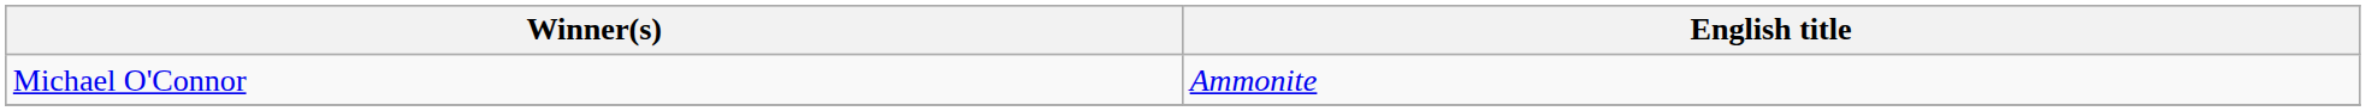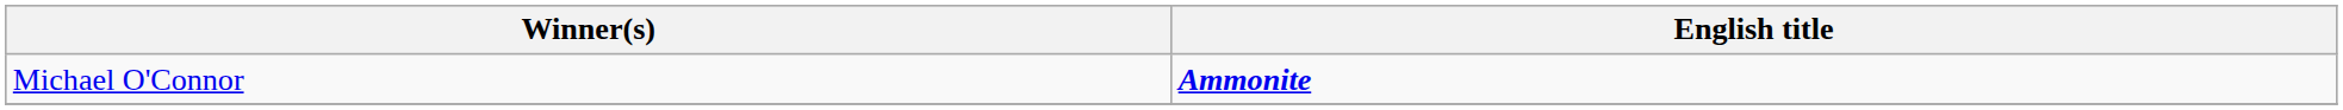Michael O'Connor | English title: normal -> bold
